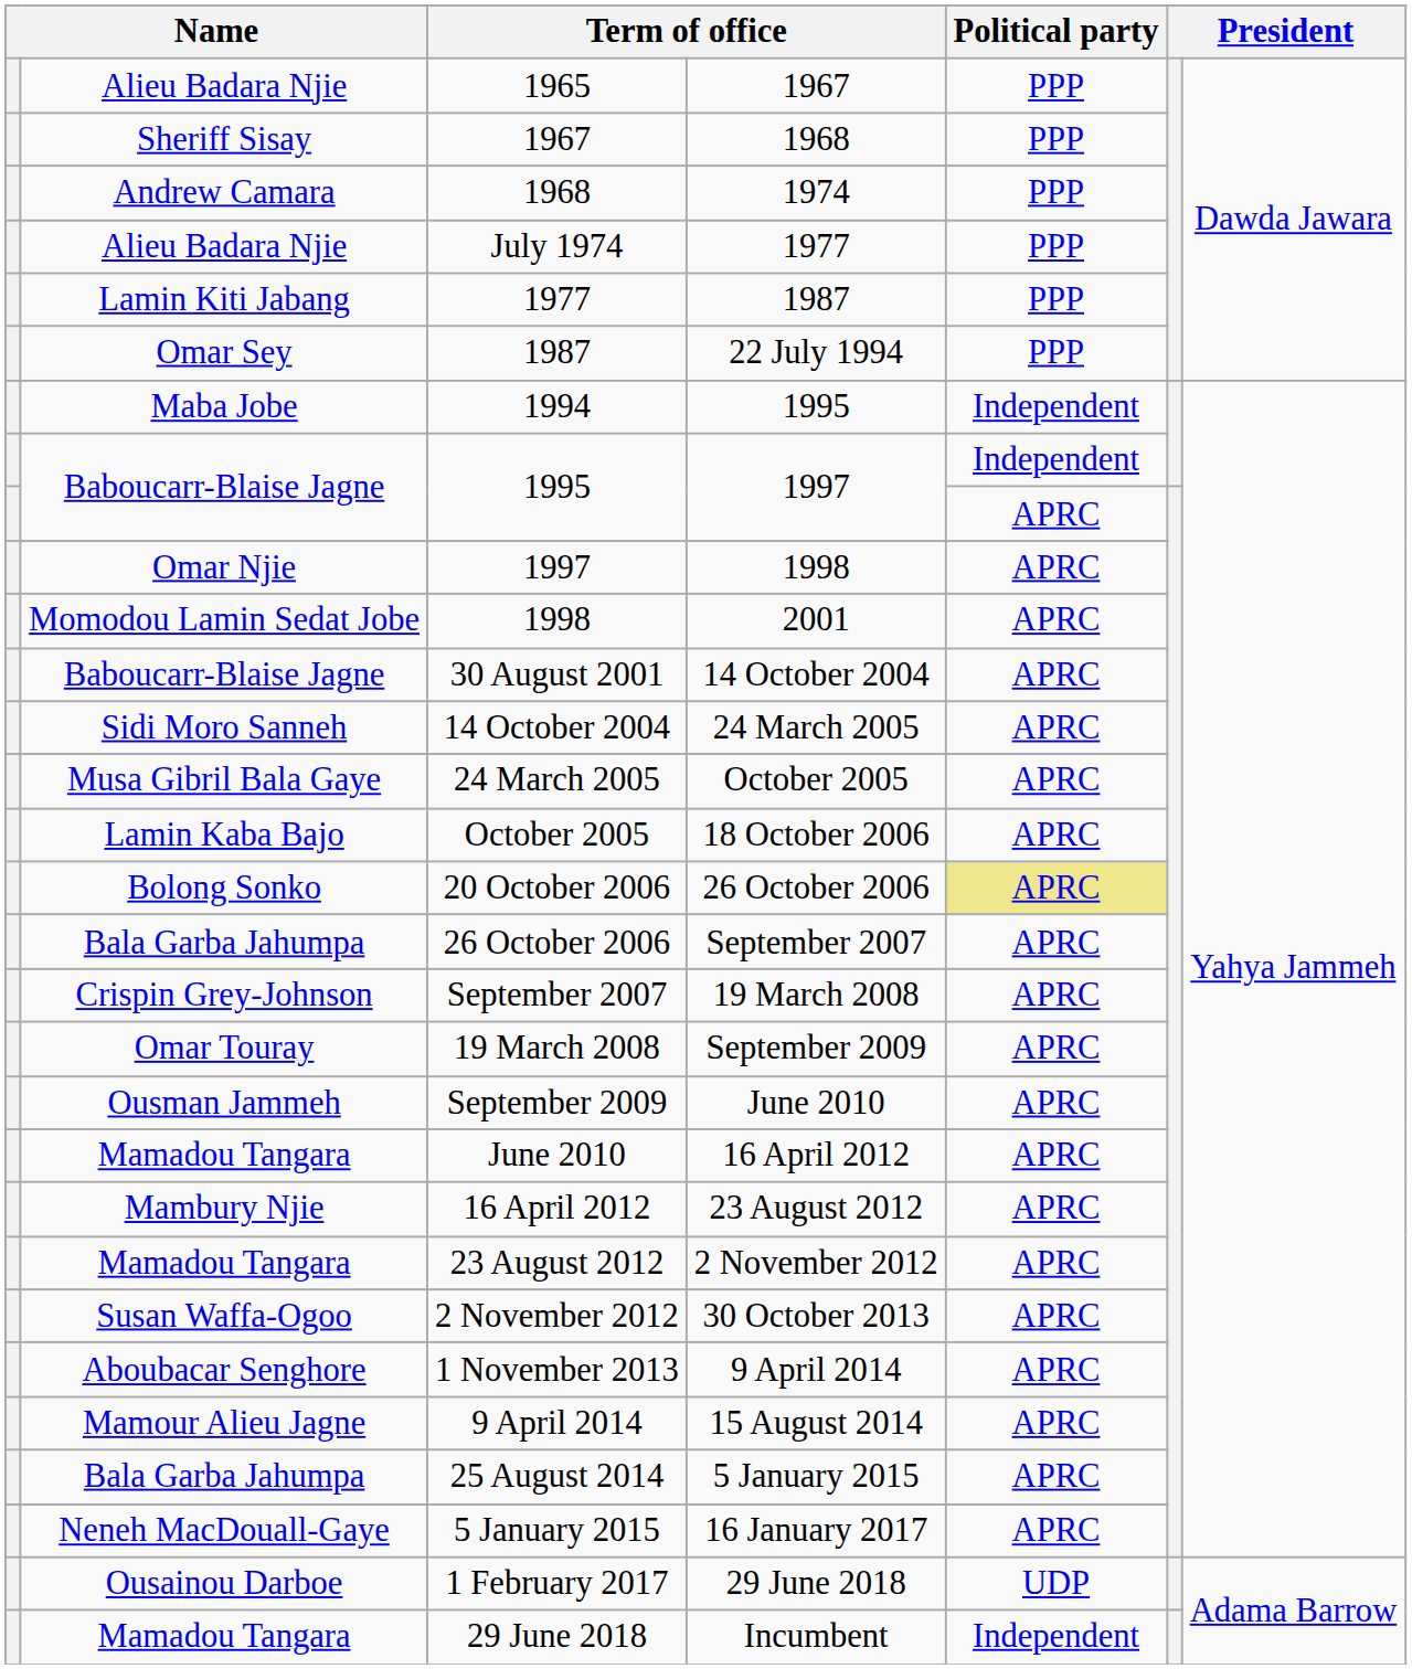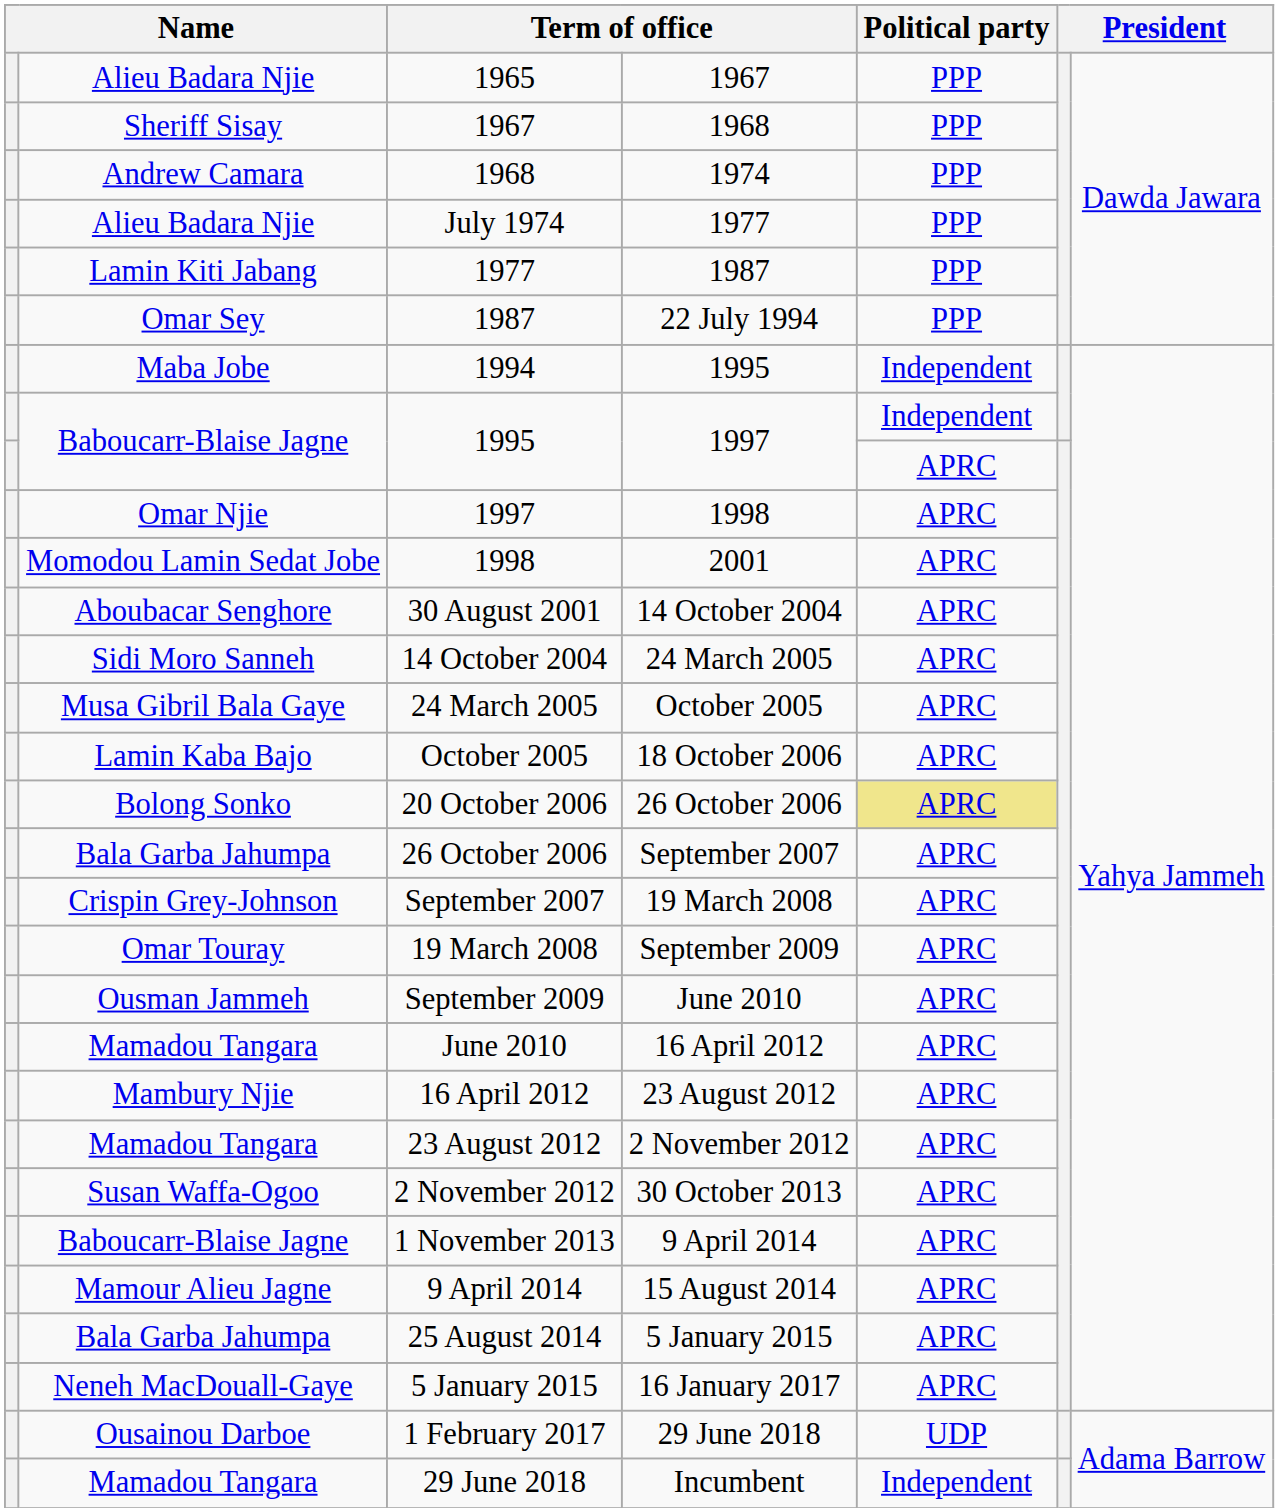30 August 2001 | column 2: Baboucarr-Blaise Jagne -> Aboubacar Senghore
1 November 2013 | column 2: Aboubacar Senghore -> Baboucarr-Blaise Jagne
